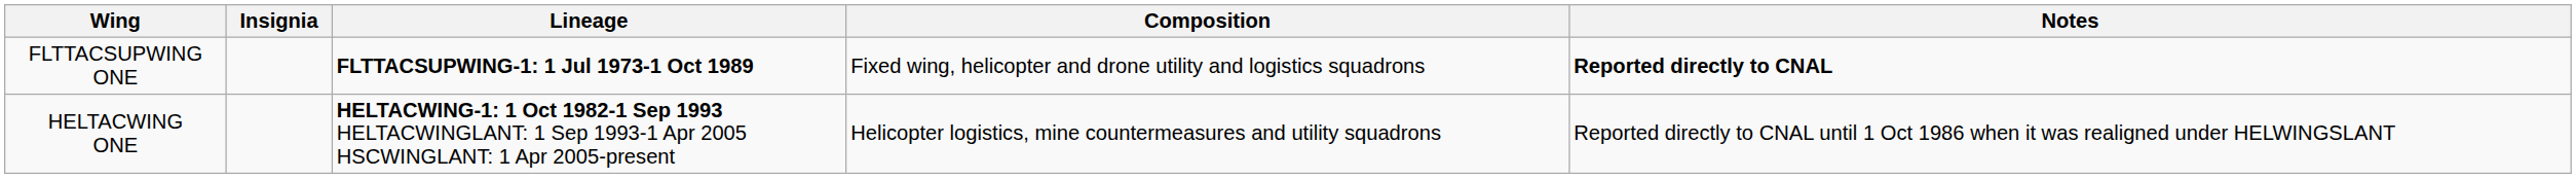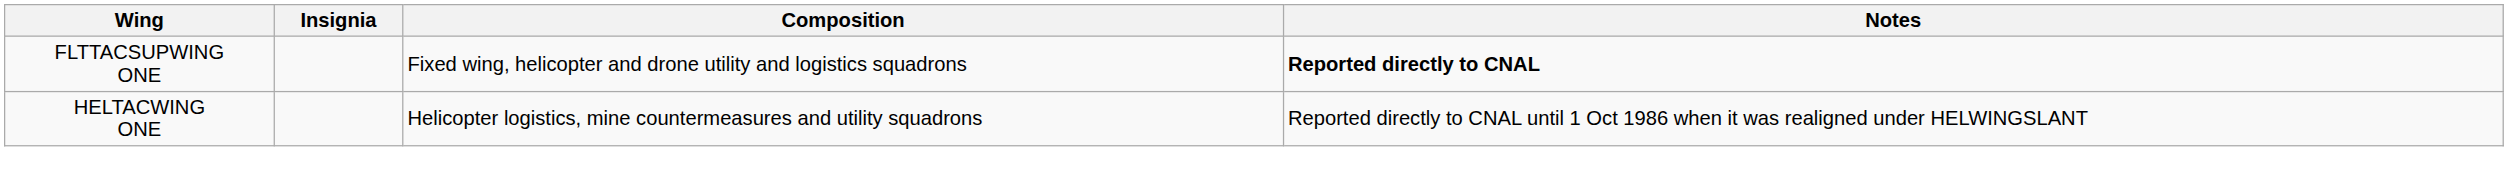- column: Lineage | FLTTACSUPWING-1: 1 Jul 1973-1 Oct 1989 | HELTACWING-1: 1 Oct 1982-1 Sep 1993 HELTACWINGLANT: 1 Sep 1993-1 Apr 2005 HSCWINGLANT: 1 Apr 2005-present
